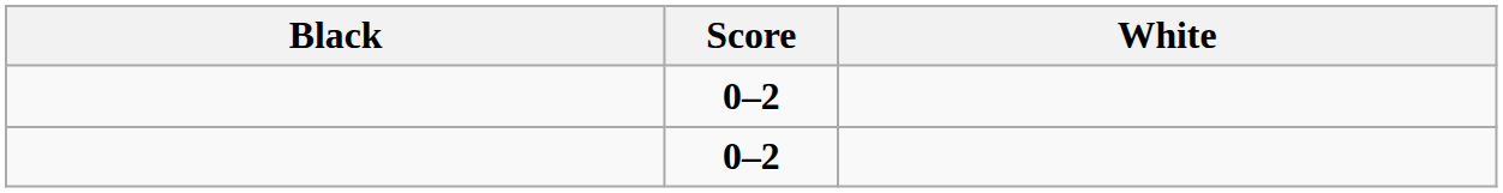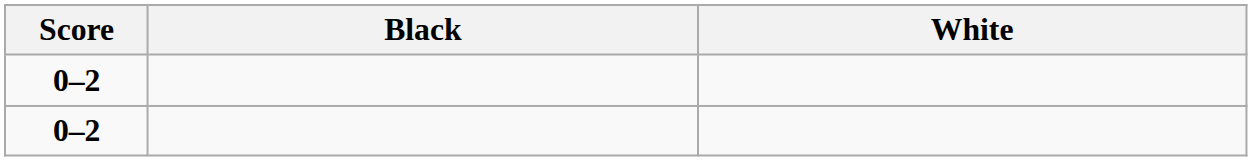columns swapped: Black <-> Score
